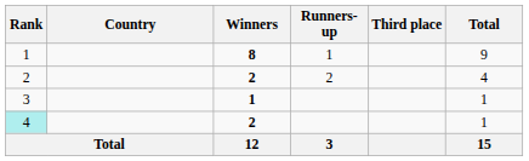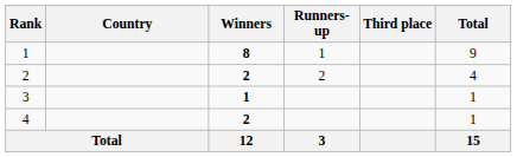row 5 | Rank: paleturquoise background -> no background
